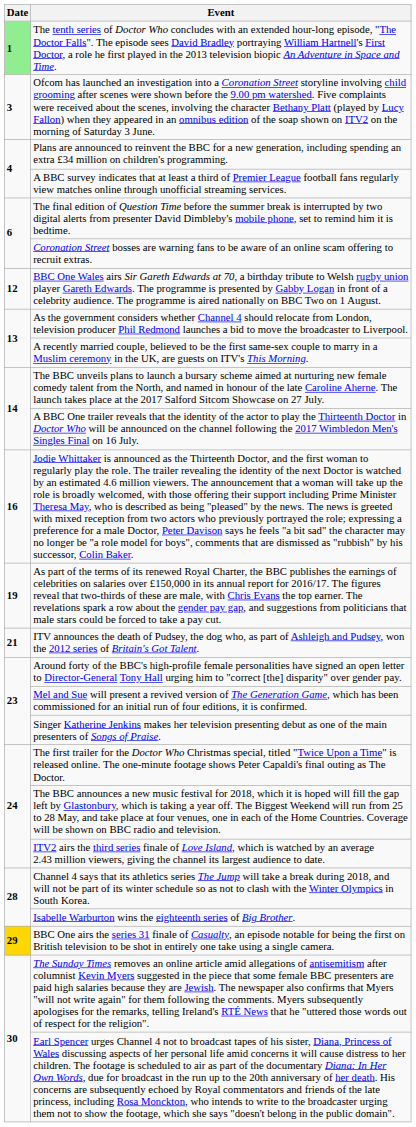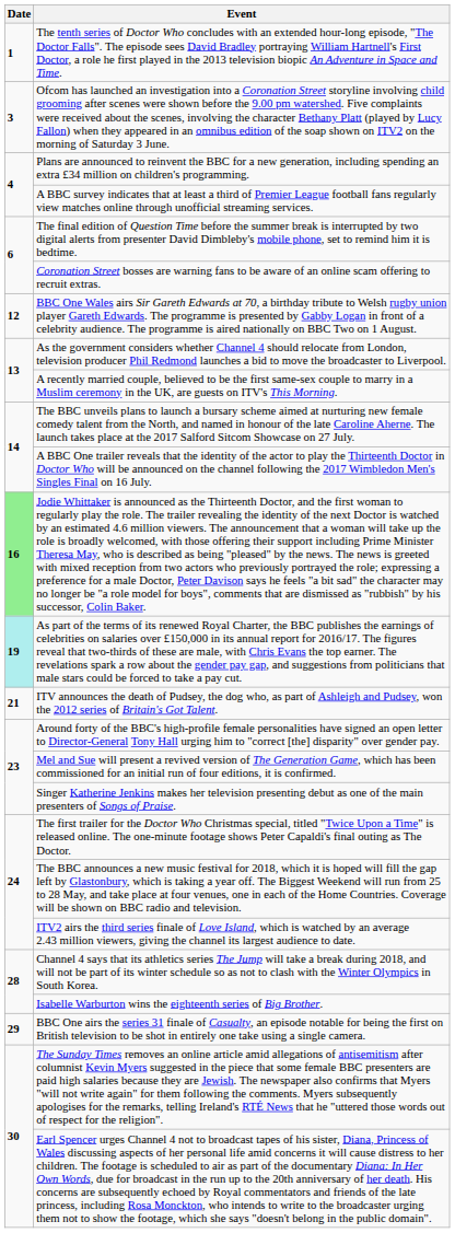row 2 | Date: lightgreen background -> no background
row 13 | Date: no background -> lightgreen background
row 14 | Date: no background -> paleturquoise background
row 24 | Date: gold background -> no background
